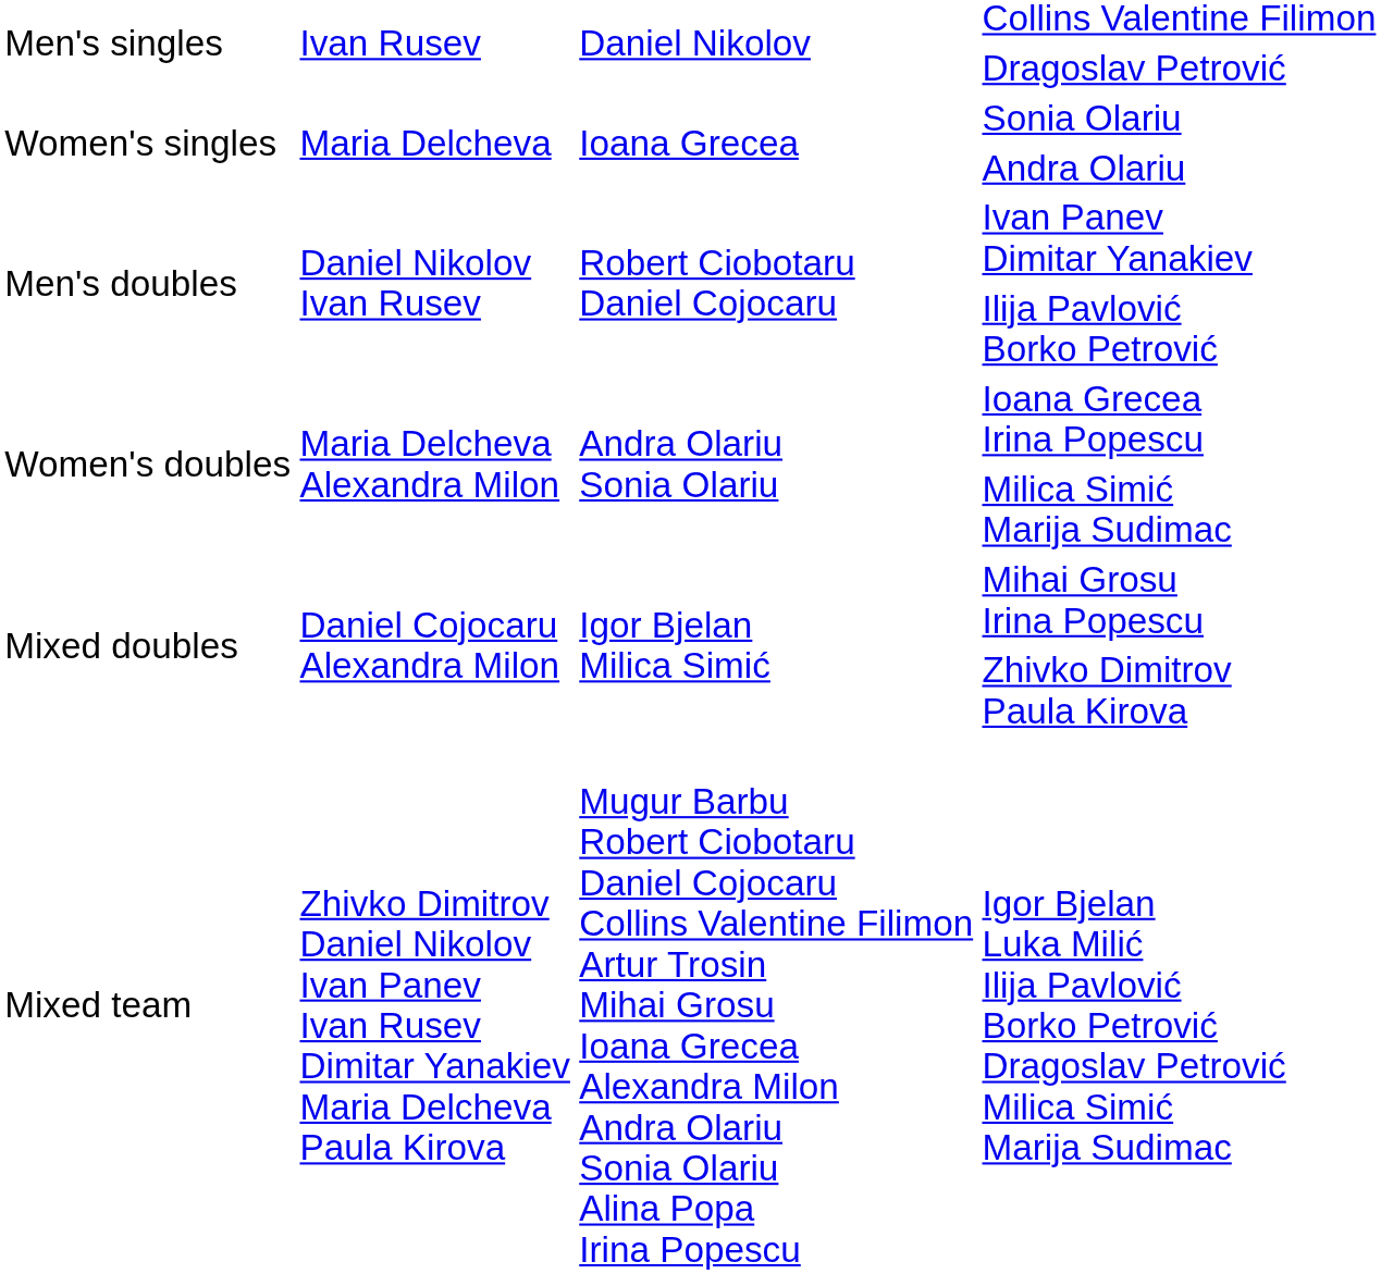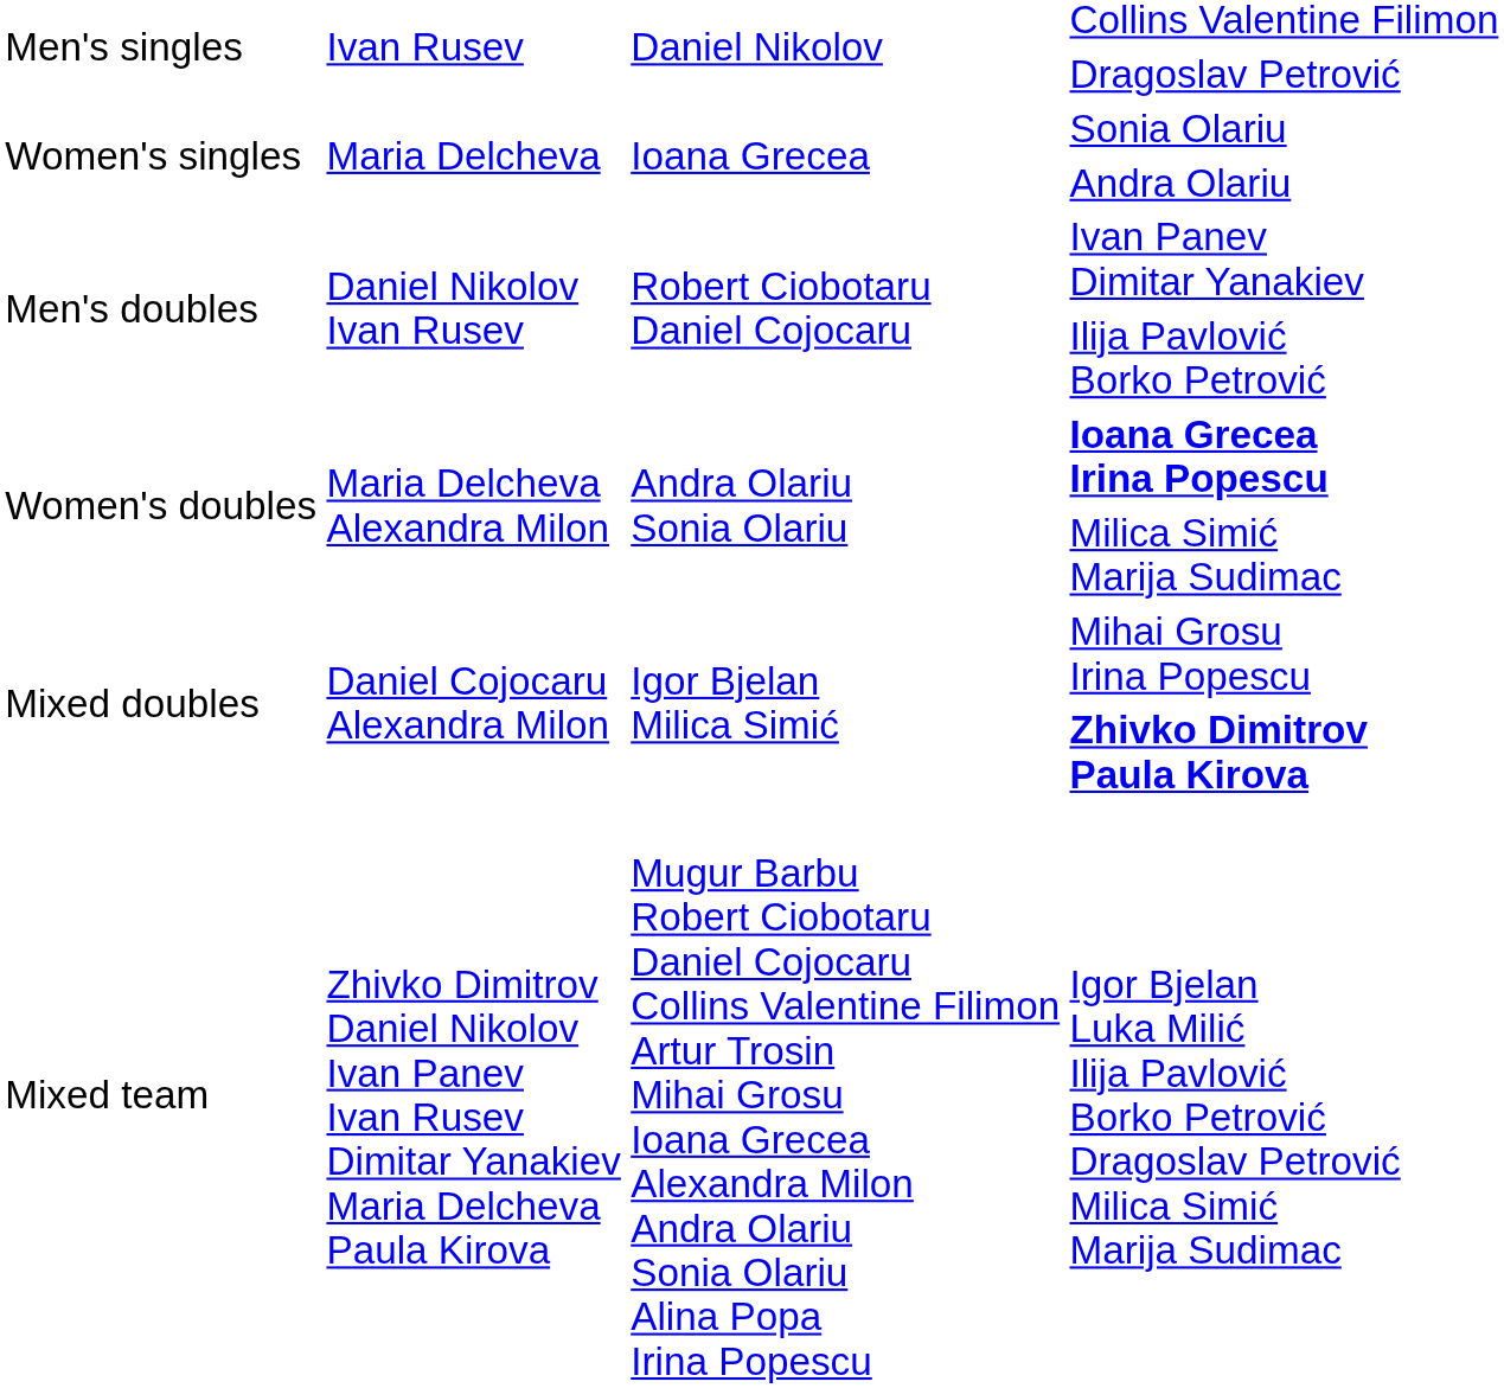Ioana Grecea Irina Popescu | column 4: normal -> bold
Zhivko Dimitrov Paula Kirova | column 4: normal -> bold
